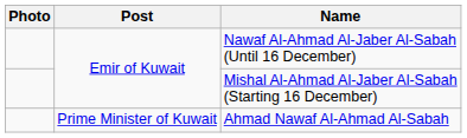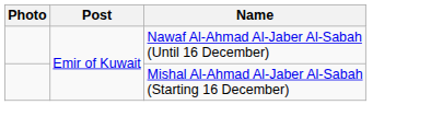- row: Prime Minister of Kuwait | Ahmad Nawaf Al-Ahmad Al-Sabah
